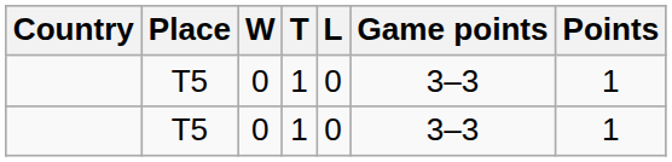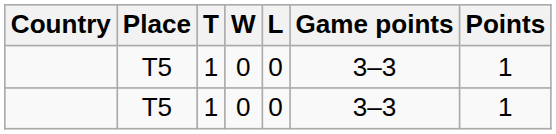columns swapped: W <-> T
